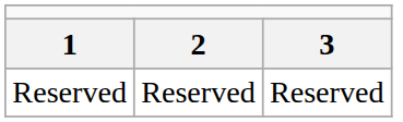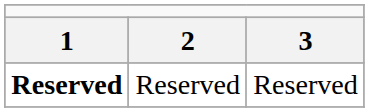row 3 | column 1: normal -> bold
